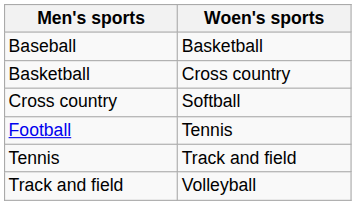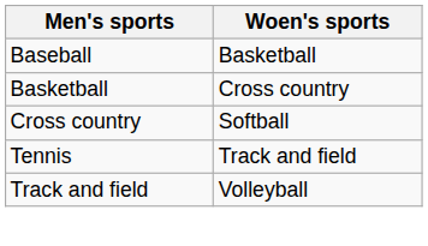- row: Football | Tennis
